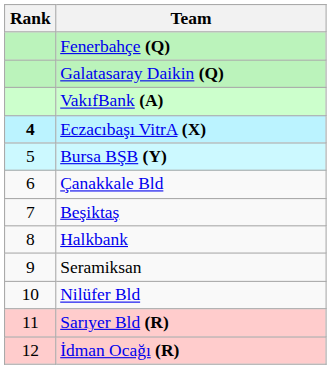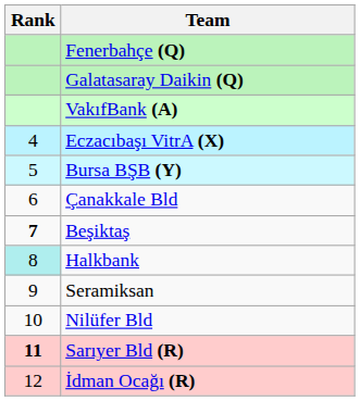Eczacıbaşı VitrA (X) | Rank: bold -> normal
Beşiktaş | Rank: normal -> bold
Halkbank | Rank: no background -> paleturquoise background
Sarıyer Bld (R) | Rank: normal -> bold
